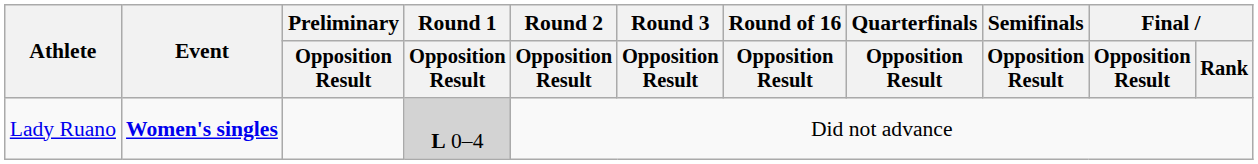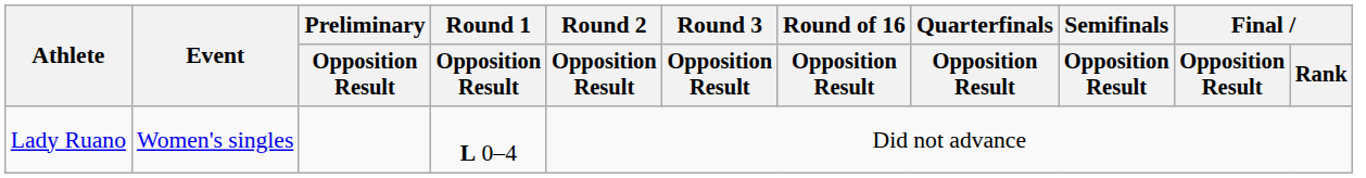Lady Ruano | Event: bold -> normal
Lady Ruano | Round 1 / Opposition Result: lightgrey background -> no background
